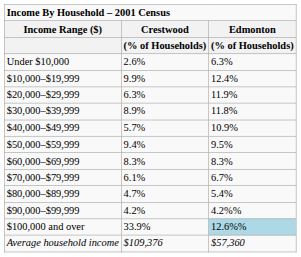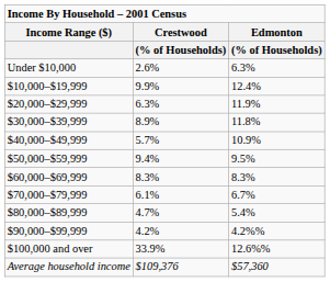$100,000 and over | Edmonton / (% of Households): lightblue background -> no background
